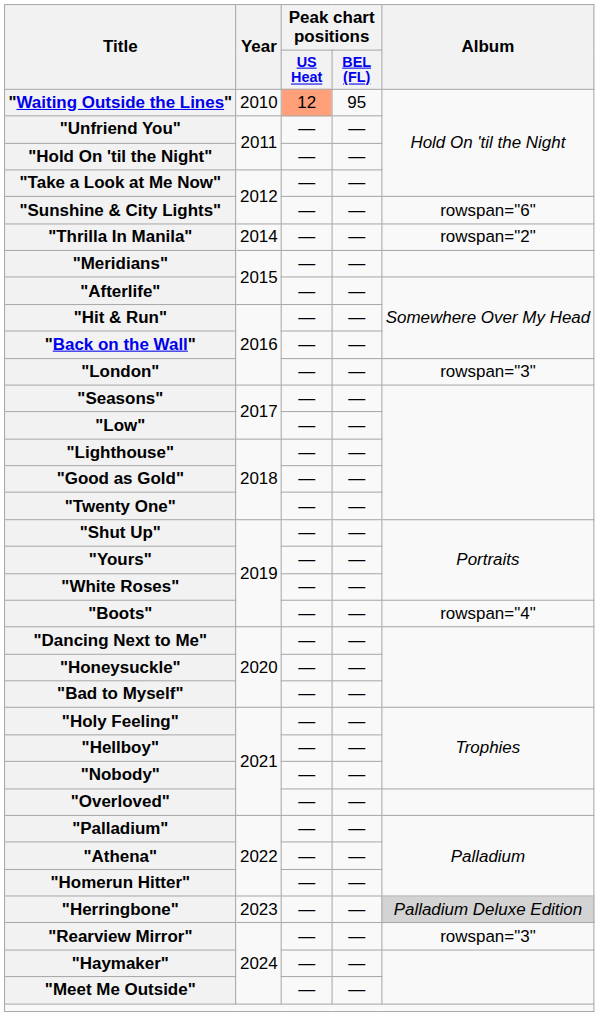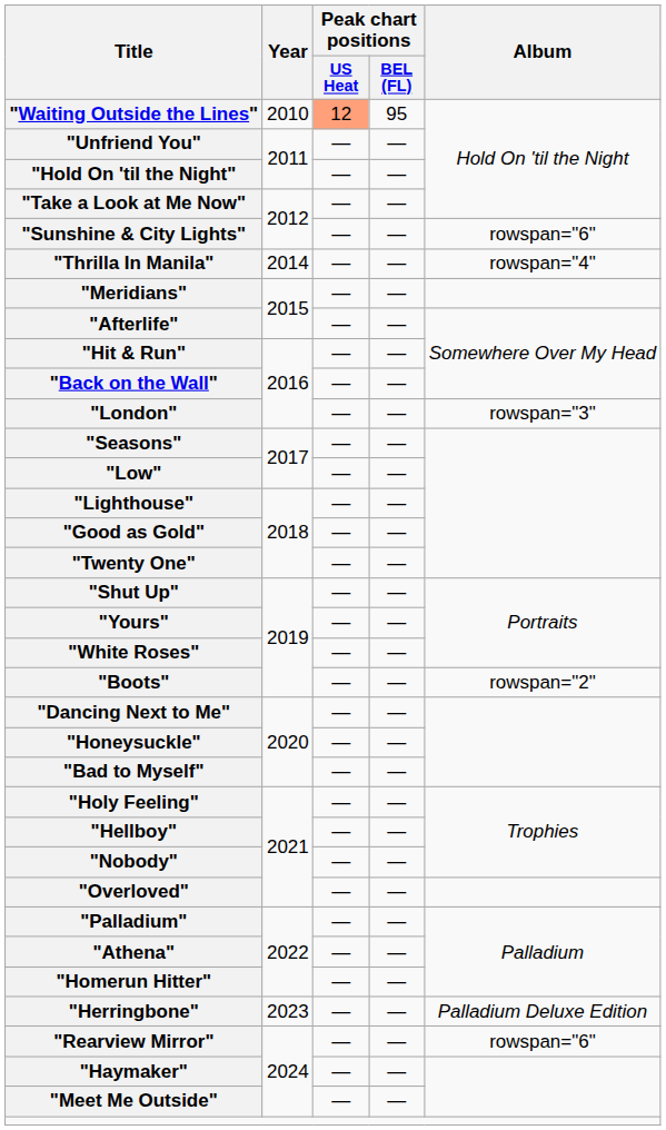"Thrilla In Manila" | Album: rowspan="2" -> rowspan="4"
"Boots" | Album: rowspan="4" -> rowspan="2"
"Herringbone" | Album: lightgrey background -> no background
"Rearview Mirror" | Album: rowspan="3" -> rowspan="6"
